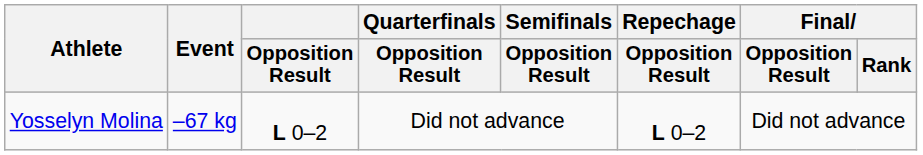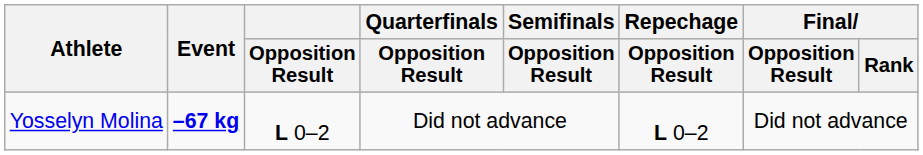Yosselyn Molina | Event: normal -> bold
